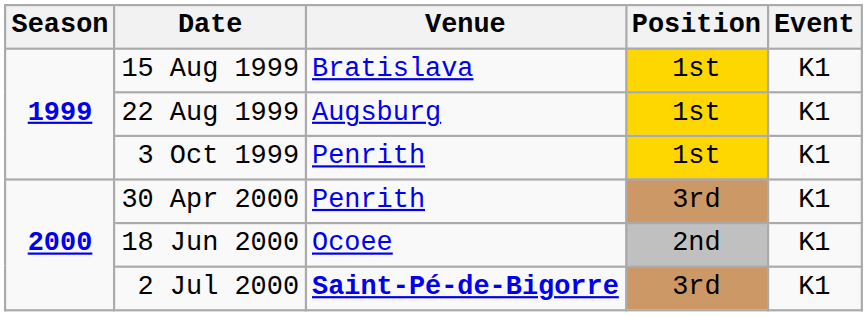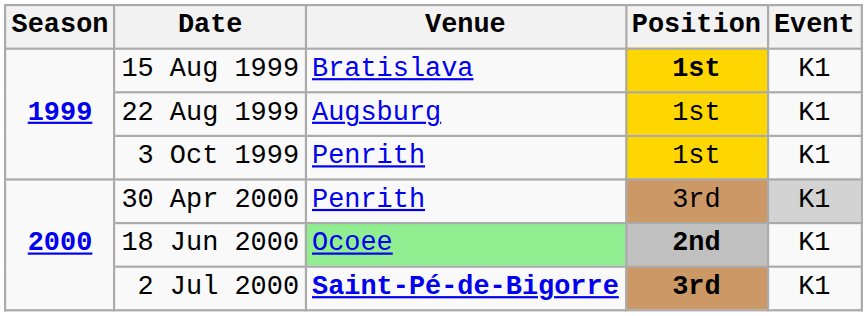15 Aug 1999 | Position: normal -> bold
30 Apr 2000 | Event: no background -> lightgrey background
18 Jun 2000 | Venue: no background -> lightgreen background
18 Jun 2000 | Position: normal -> bold
2 Jul 2000 | Position: normal -> bold
